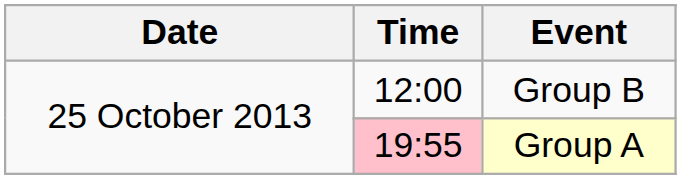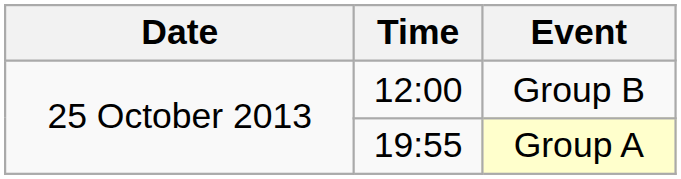Group A | Time: pink background -> no background
